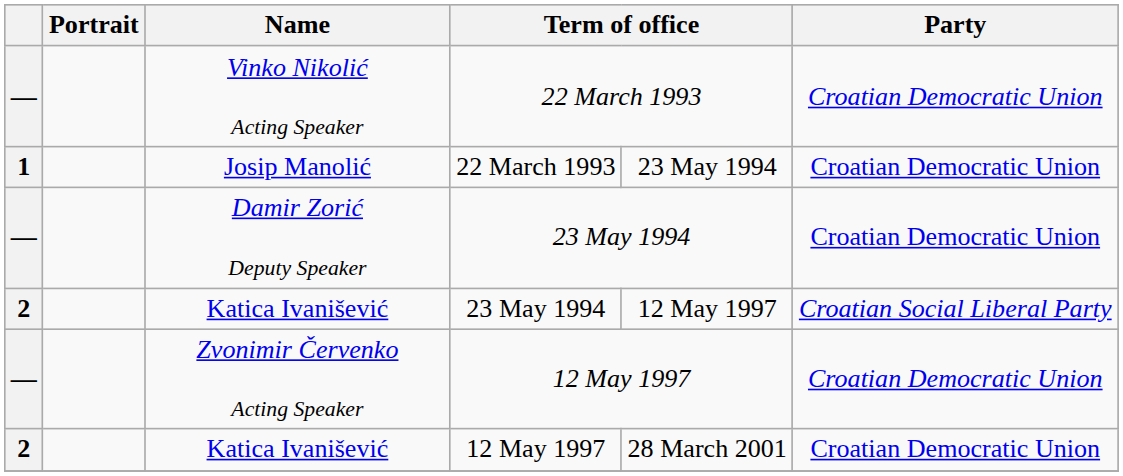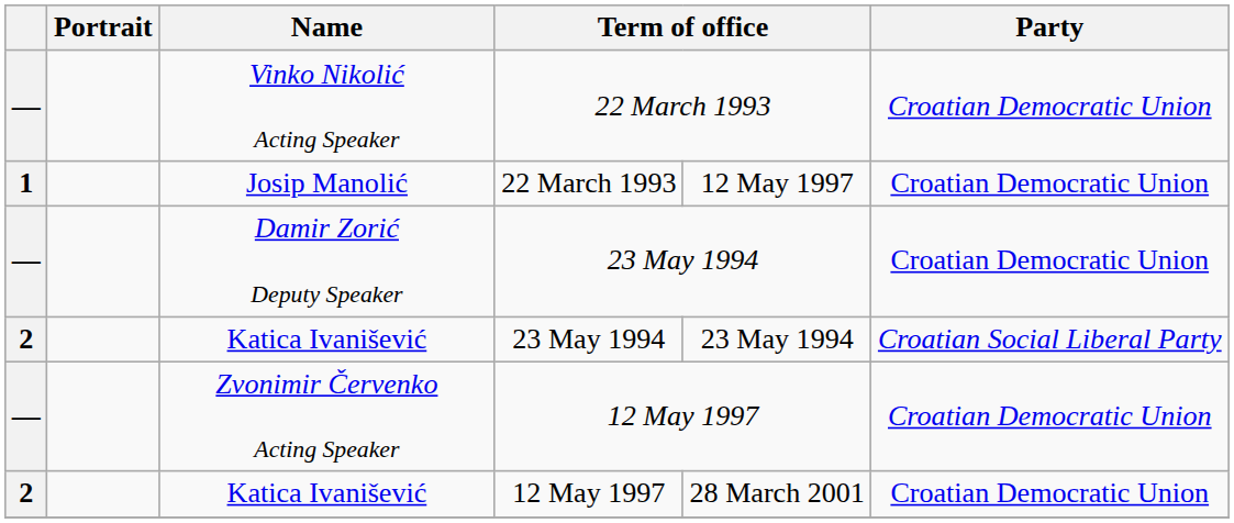Josip Manolić | column 5: 23 May 1994 -> 12 May 1997
Katica Ivanišević / 23 May 1994 | column 5: 12 May 1997 -> 23 May 1994
